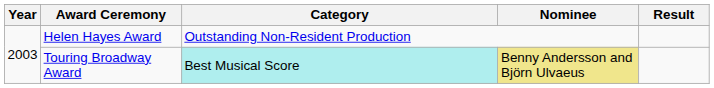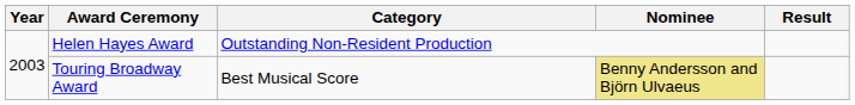Touring Broadway Award | Category: paleturquoise background -> no background
